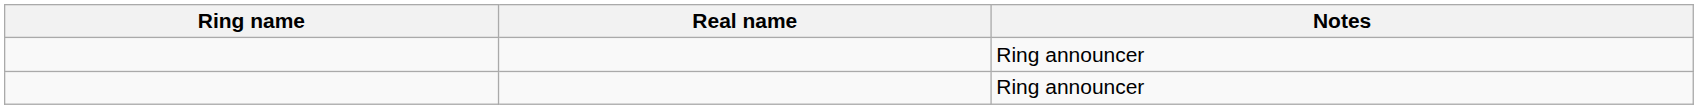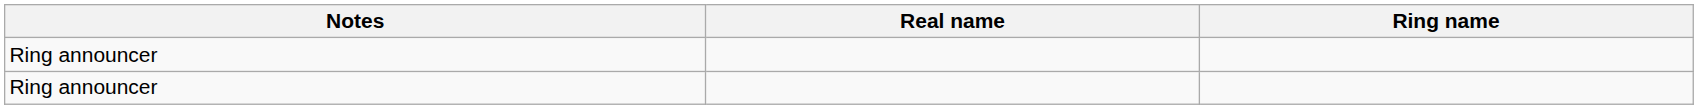columns swapped: Ring name <-> Notes
